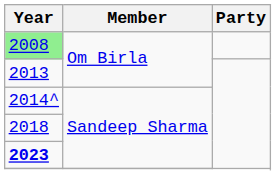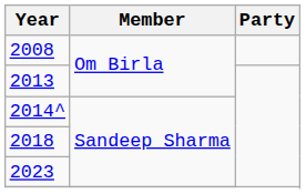2008 | Year: lightgreen background -> no background
2023 | Year: bold -> normal
